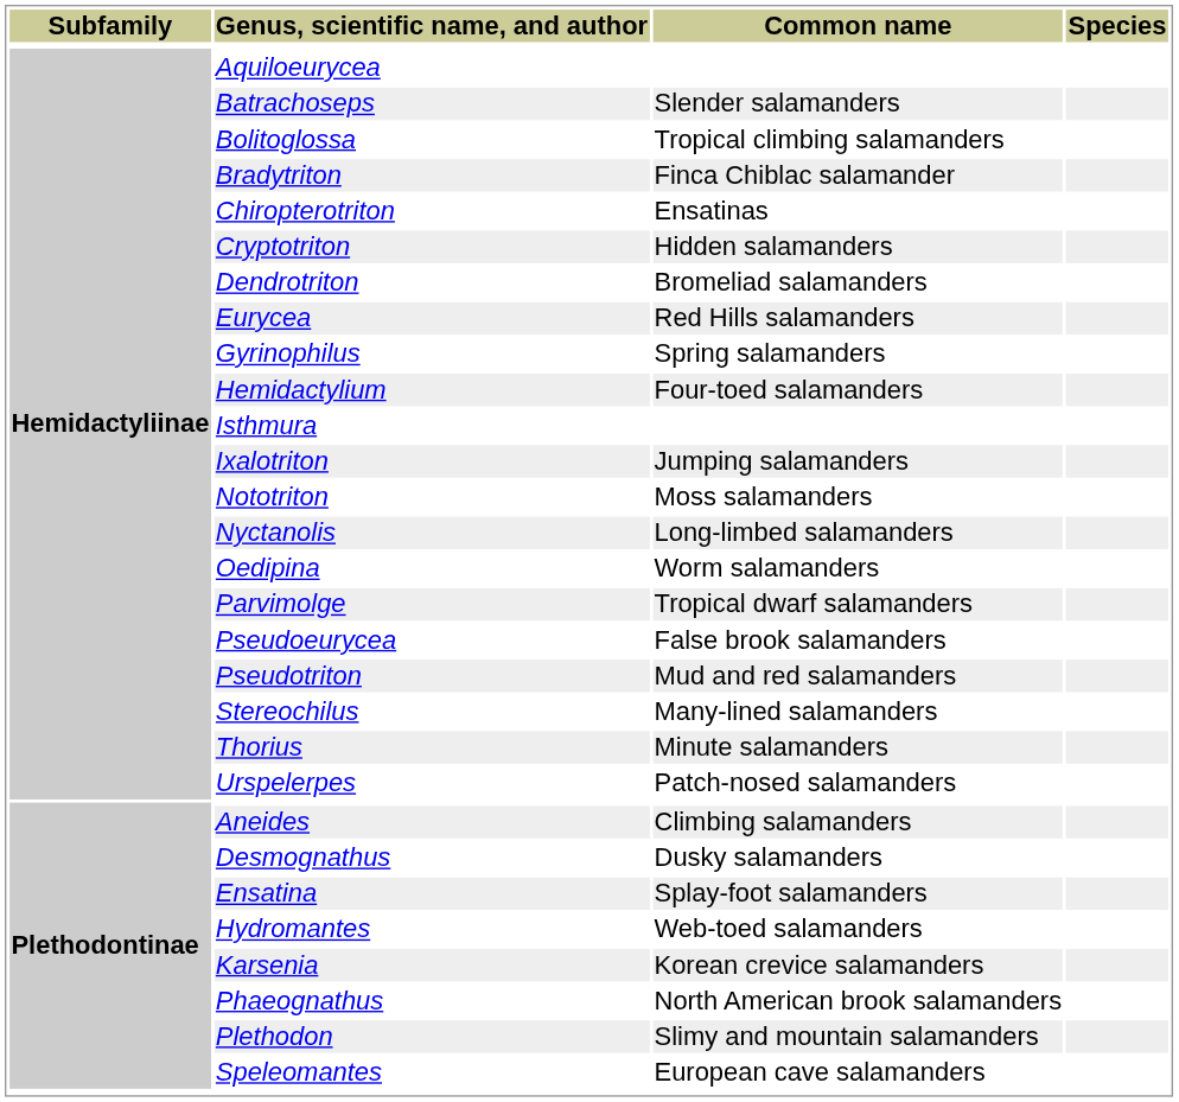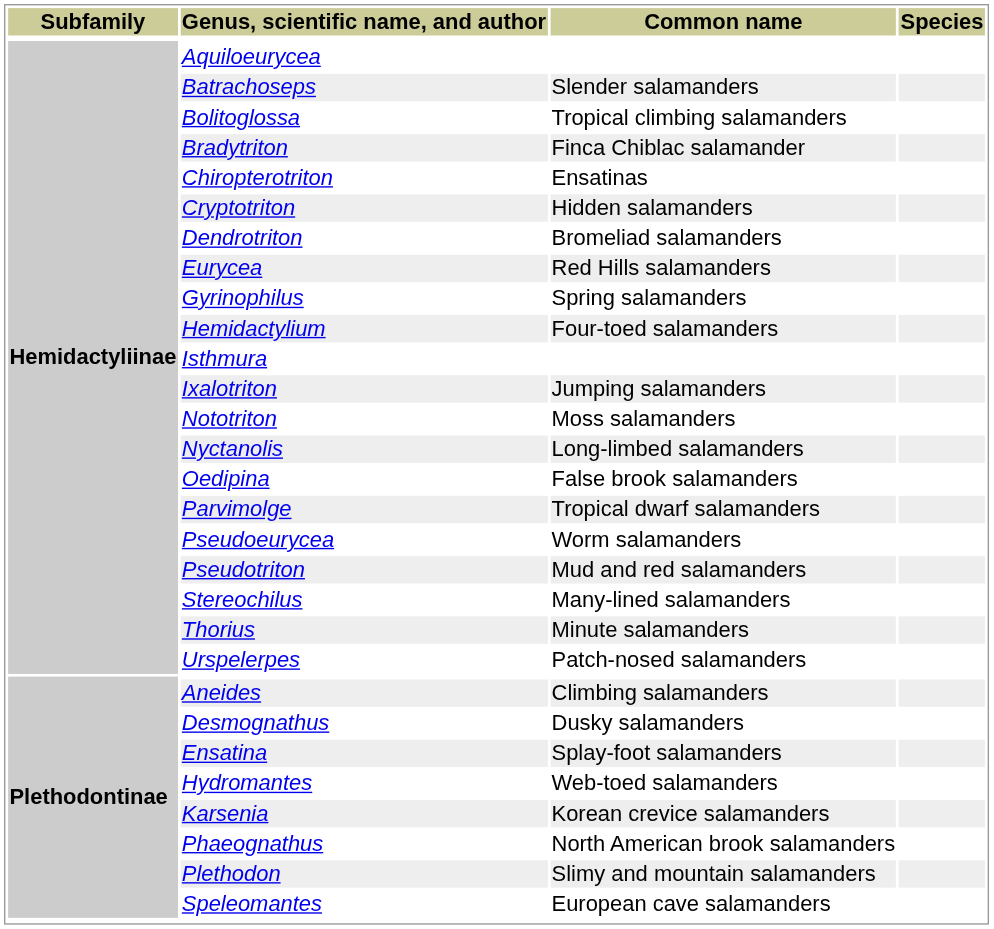Oedipina | Common name: Worm salamanders -> False brook salamanders
Pseudoeurycea | Common name: False brook salamanders -> Worm salamanders
